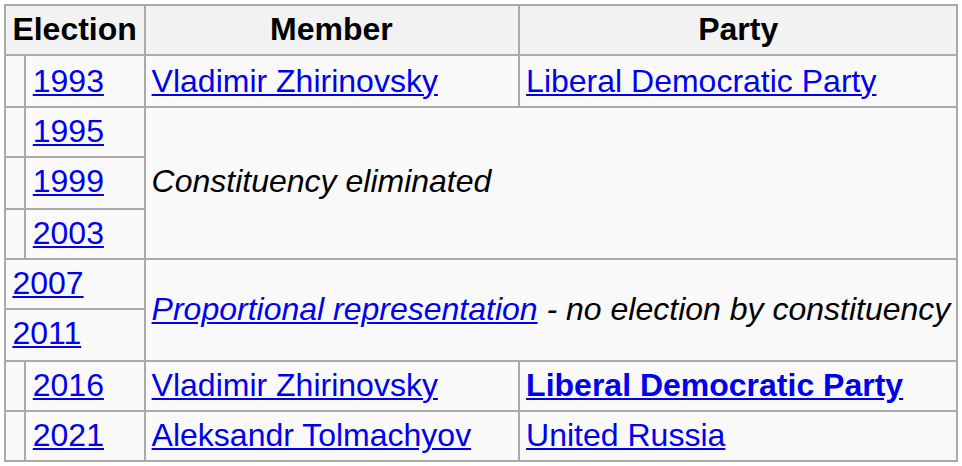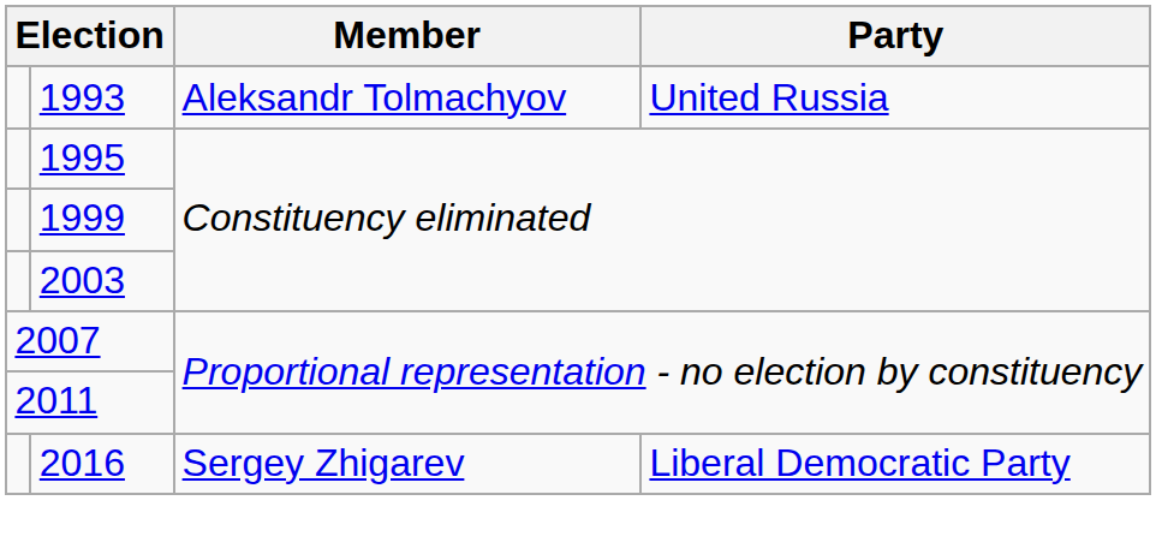1993 | Member: Vladimir Zhirinovsky -> Aleksandr Tolmachyov
1993 | Party: Liberal Democratic Party -> United Russia
2016 | Member: Vladimir Zhirinovsky -> Sergey Zhigarev
2016 | Party: bold -> normal
- row: 2021 | Aleksandr Tolmachyov | United Russia
